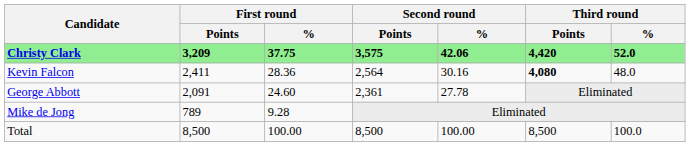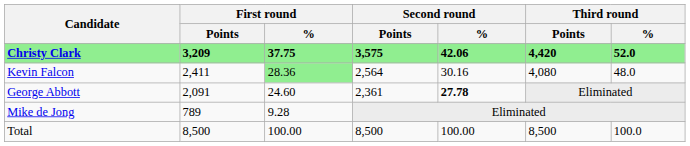Kevin Falcon | First round / %: no background -> lightgreen background
Kevin Falcon | Third round / Points: bold -> normal
George Abbott | Second round / %: normal -> bold
